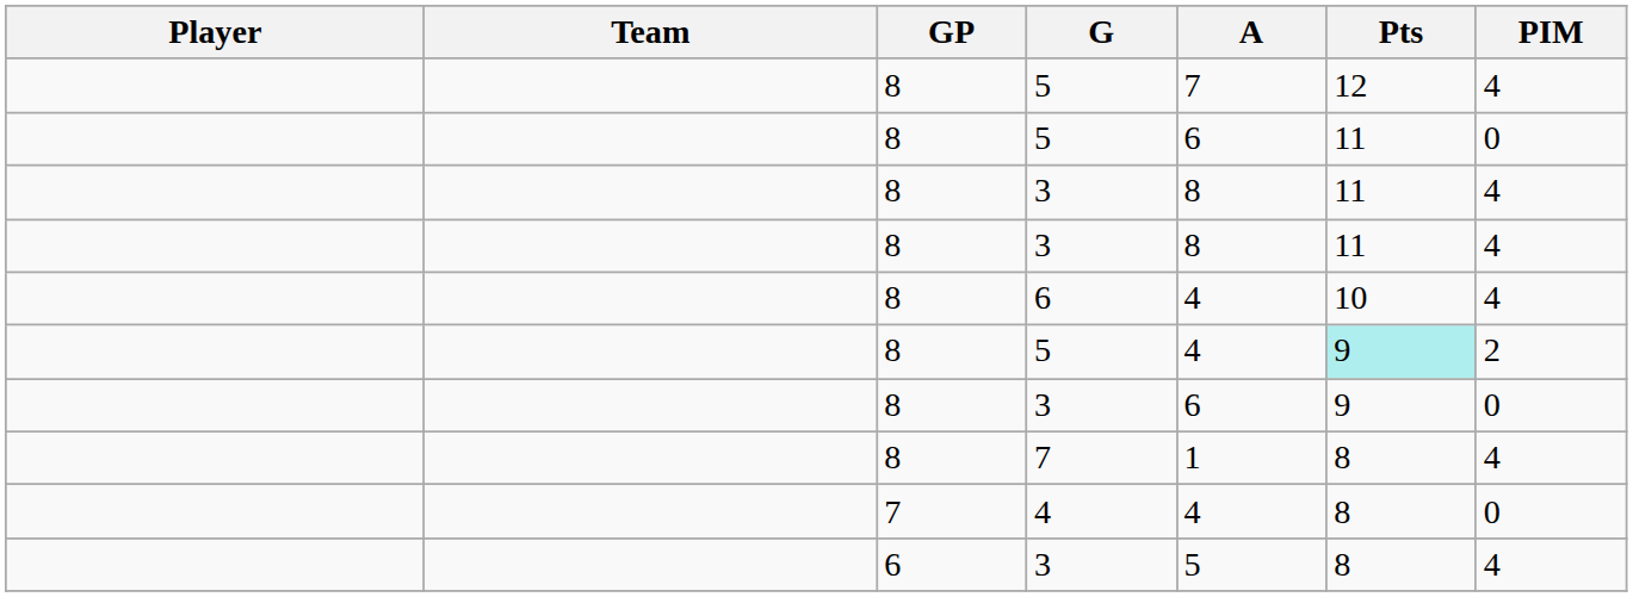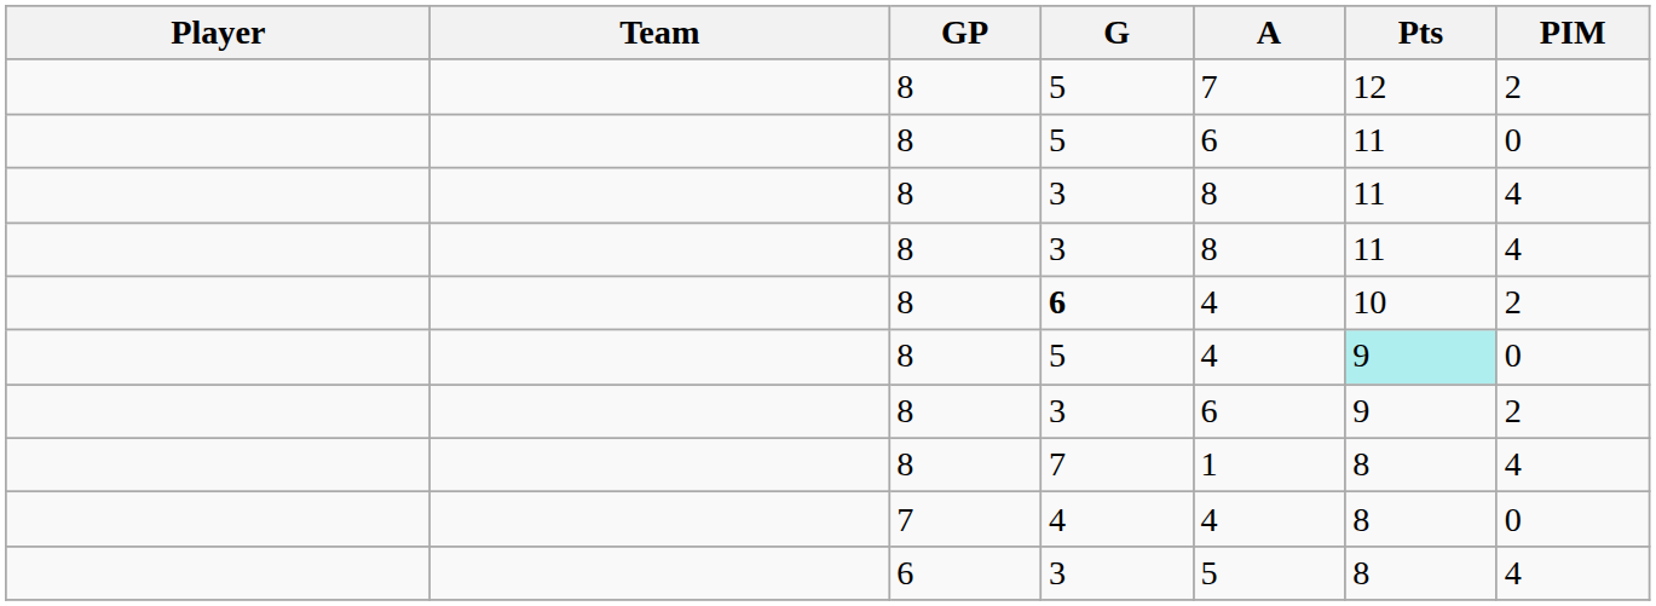row 2 | PIM: 4 -> 2
row 6 | G: normal -> bold
row 6 | PIM: 4 -> 2
row 7 | PIM: 2 -> 0
row 8 | PIM: 0 -> 2
